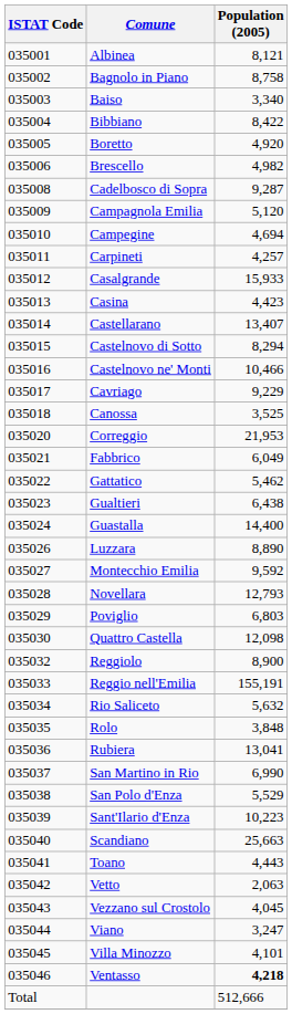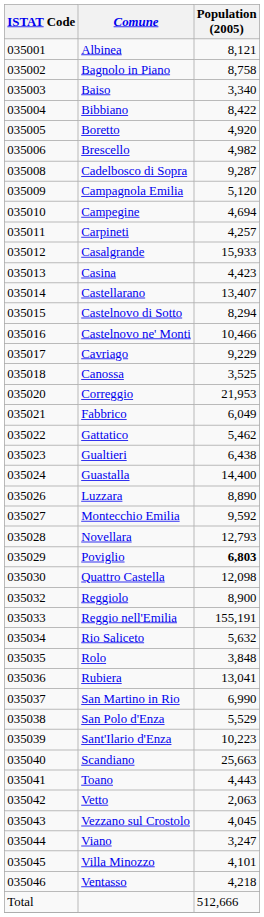Poviglio | Population (2005): normal -> bold
Ventasso | Population (2005): bold -> normal
